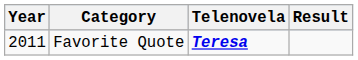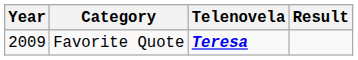Favorite Quote | Year: 2011 -> 2009
